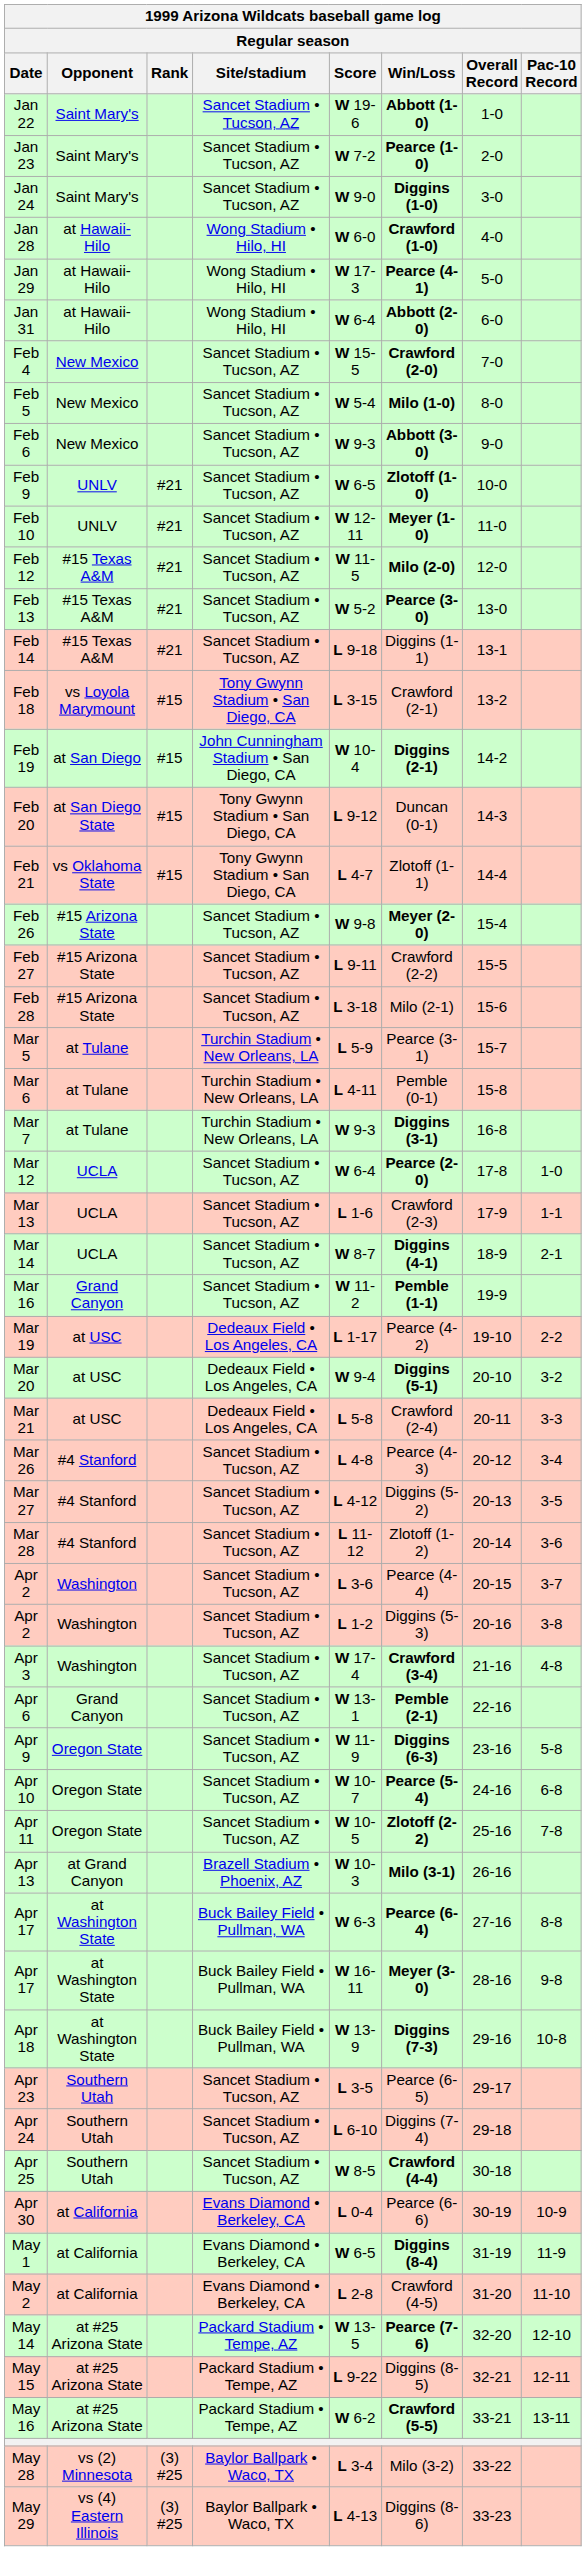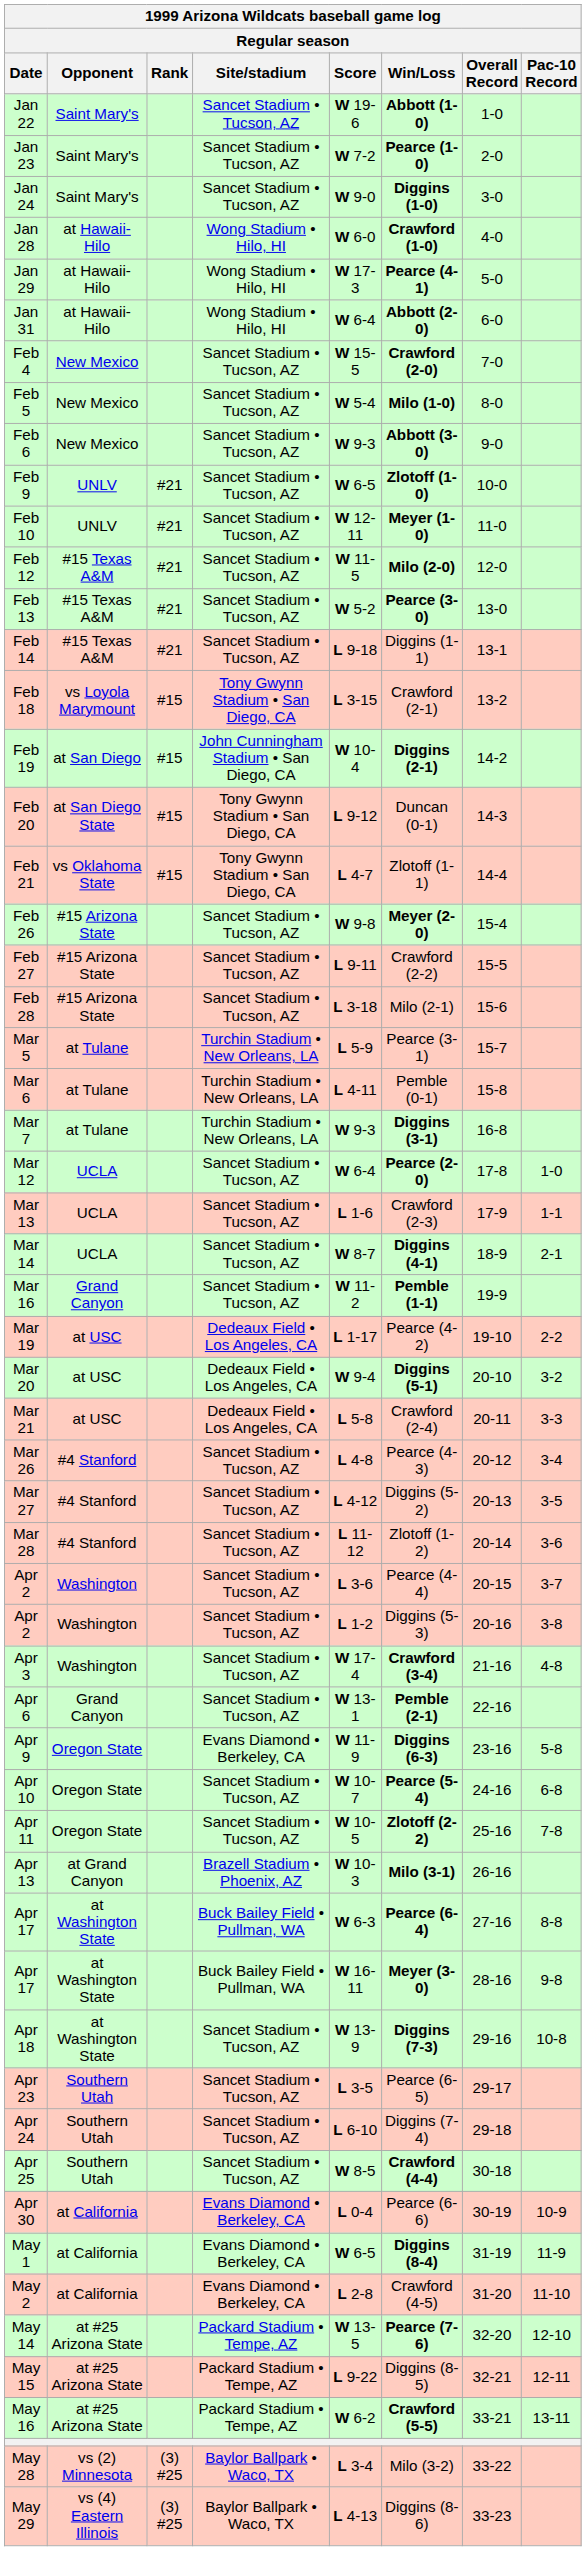Apr 9 | Site/stadium: Sancet Stadium • Tucson, AZ -> Evans Diamond • Berkeley, CA
Apr 18 | Site/stadium: Buck Bailey Field • Pullman, WA -> Sancet Stadium • Tucson, AZ
